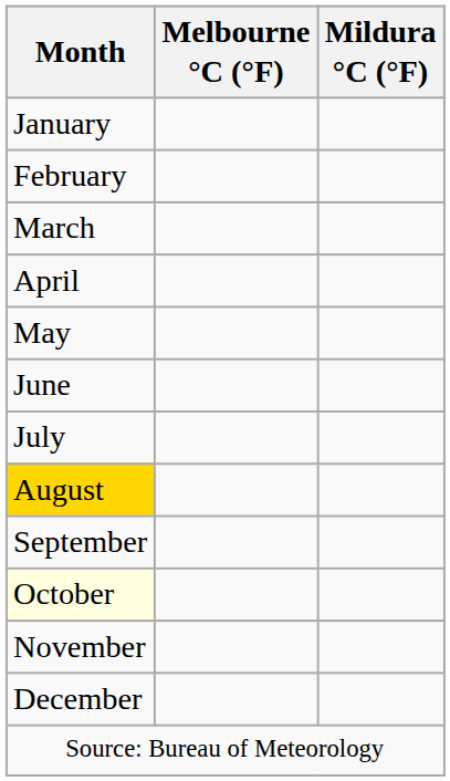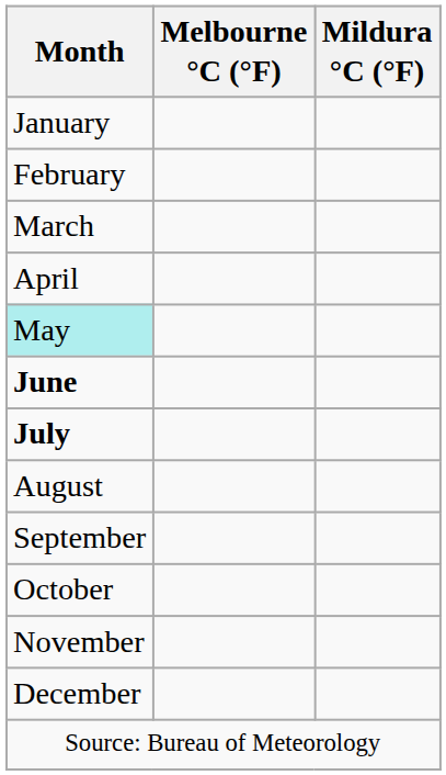May | Month: no background -> paleturquoise background
June | Month: normal -> bold
July | Month: normal -> bold
August | Month: gold background -> no background
October | Month: lightyellow background -> no background
